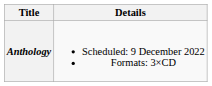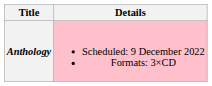Anthology | Details: no background -> pink background
